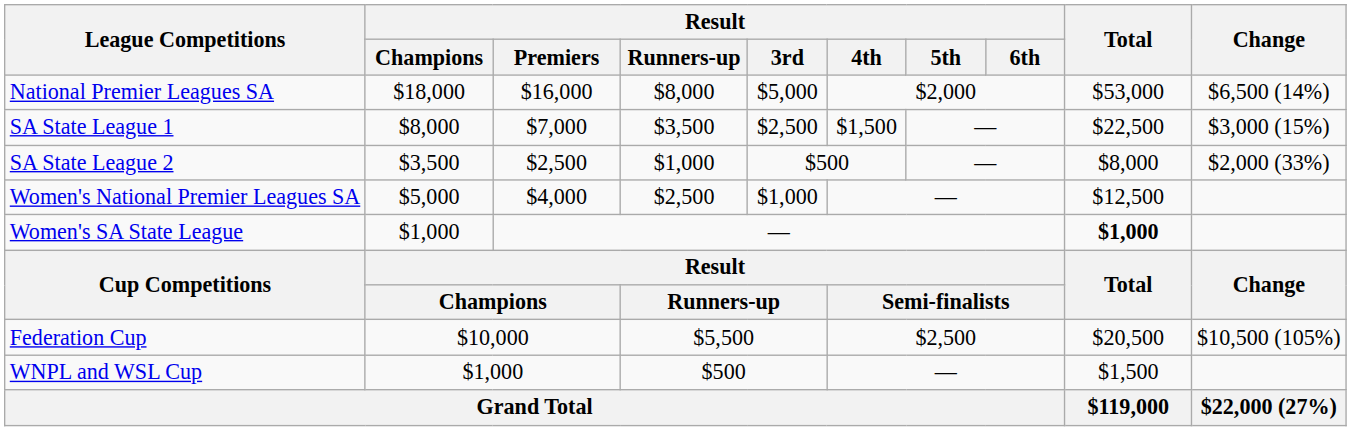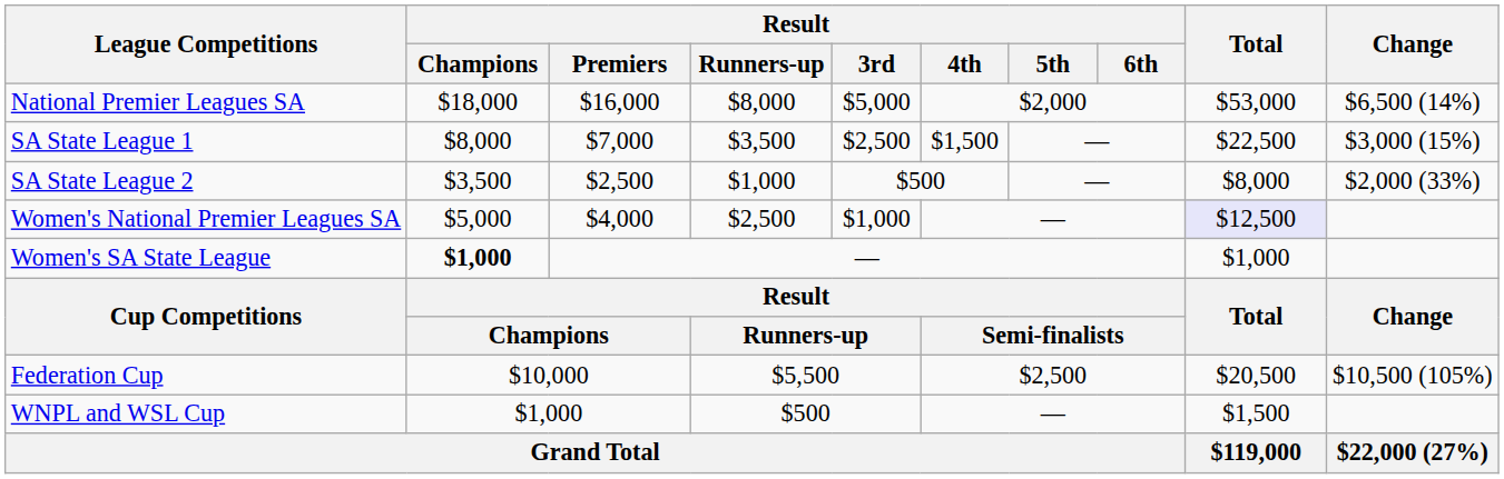Women's National Premier Leagues SA | Total: no background -> lavender background
Women's SA State League | Result / Champions: normal -> bold
Women's SA State League | Total: bold -> normal
